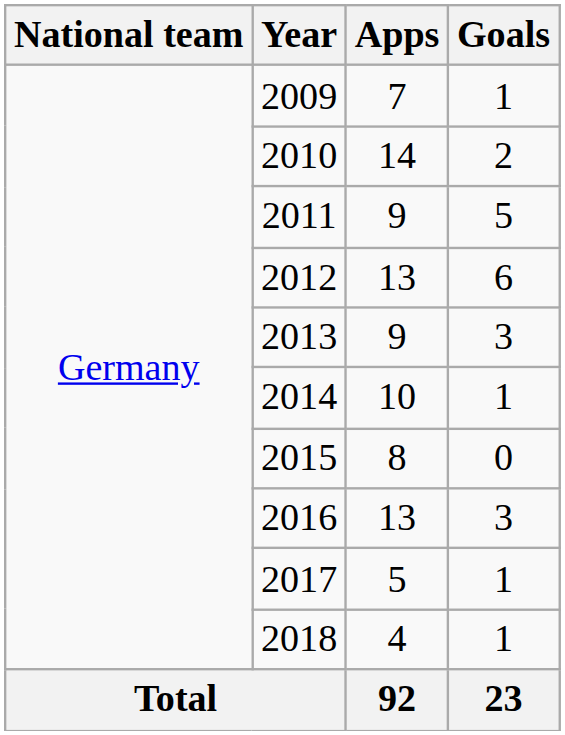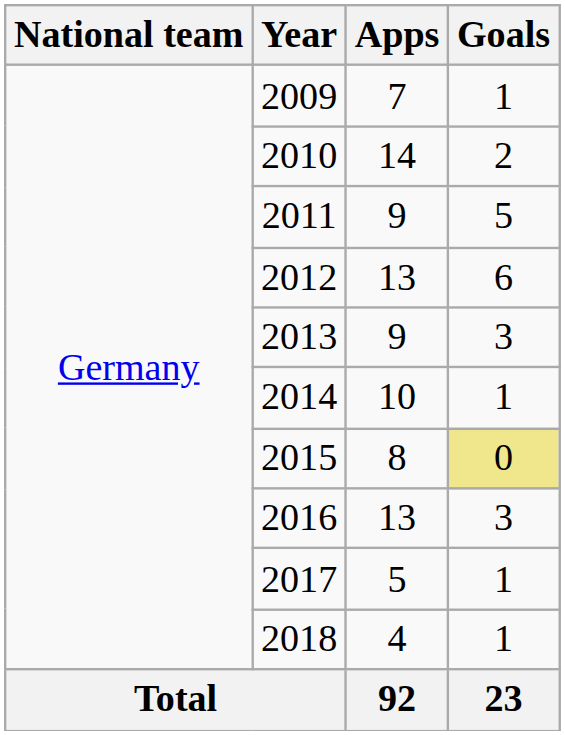2015 | Goals: no background -> khaki background
